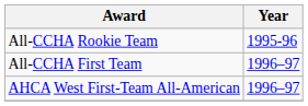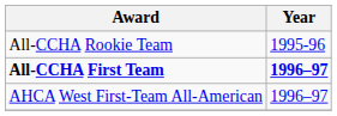row 3 | Award: normal -> bold
row 3 | Year: normal -> bold
